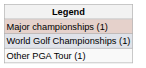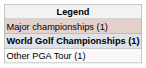row 3 | column 1: normal -> bold
